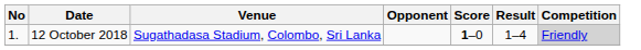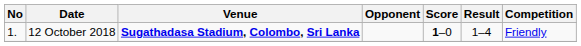12 October 2018 | Venue: normal -> bold
12 October 2018 | Competition: lightgrey background -> no background
